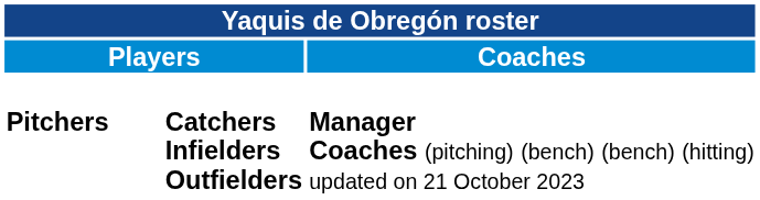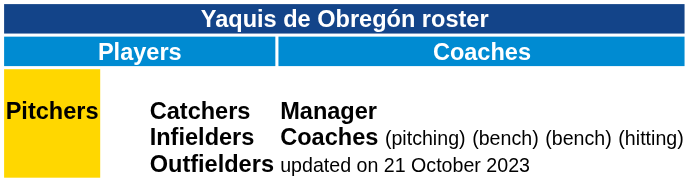Pitchers | column 1: no background -> gold background
